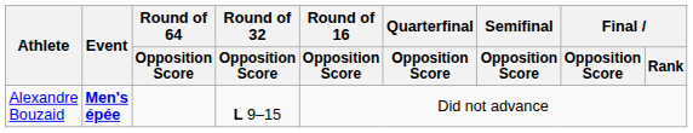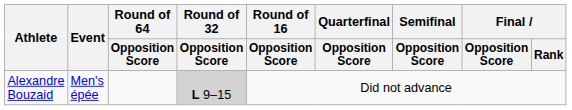Alexandre Bouzaid | Event: bold -> normal
Alexandre Bouzaid | Round of 32 / Opposition Score: no background -> lightgrey background
